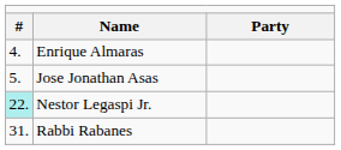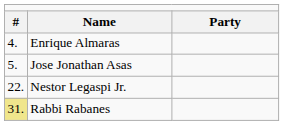Nestor Legaspi Jr. | column 1: paleturquoise background -> no background
Rabbi Rabanes | column 1: no background -> khaki background
